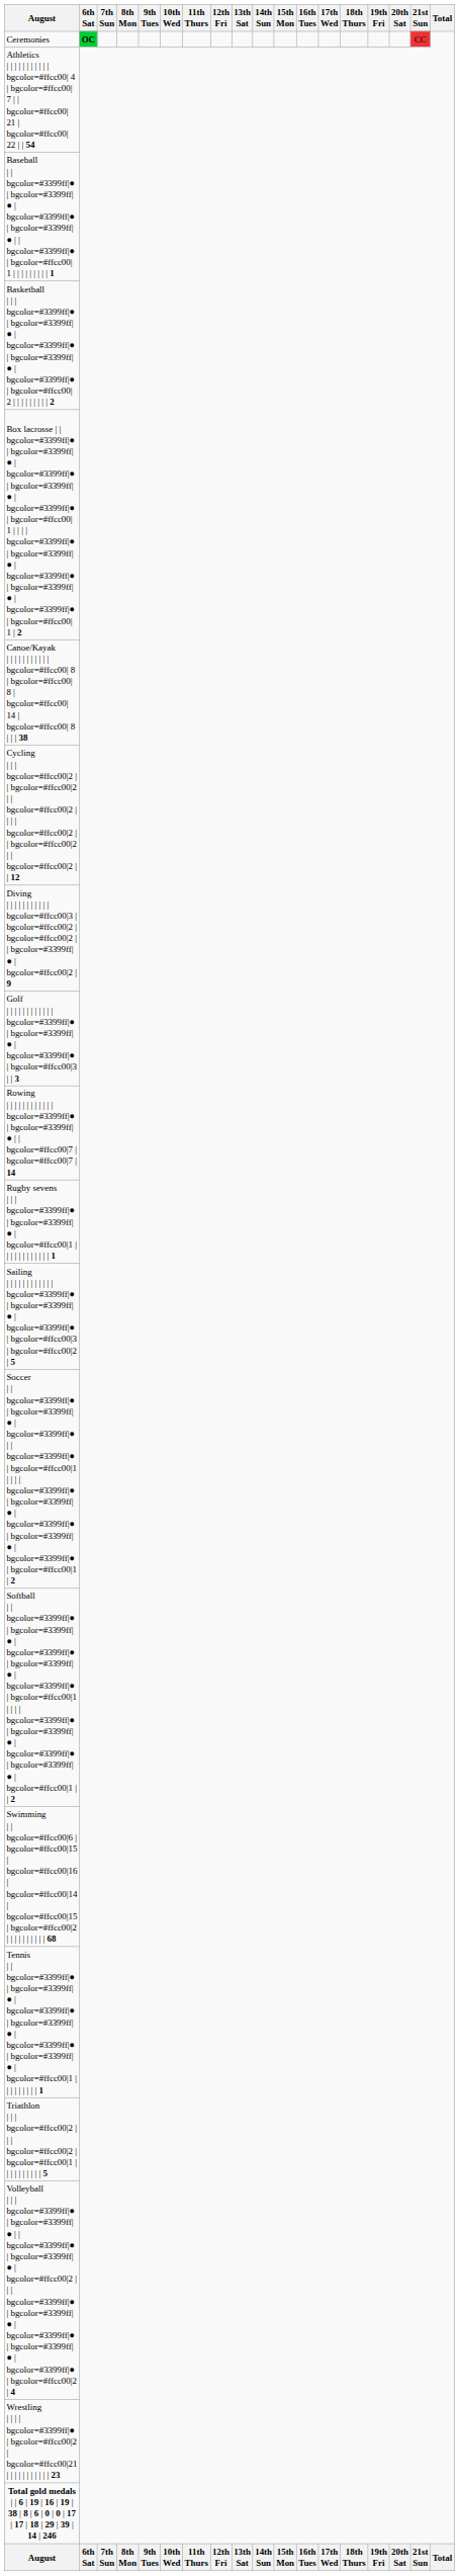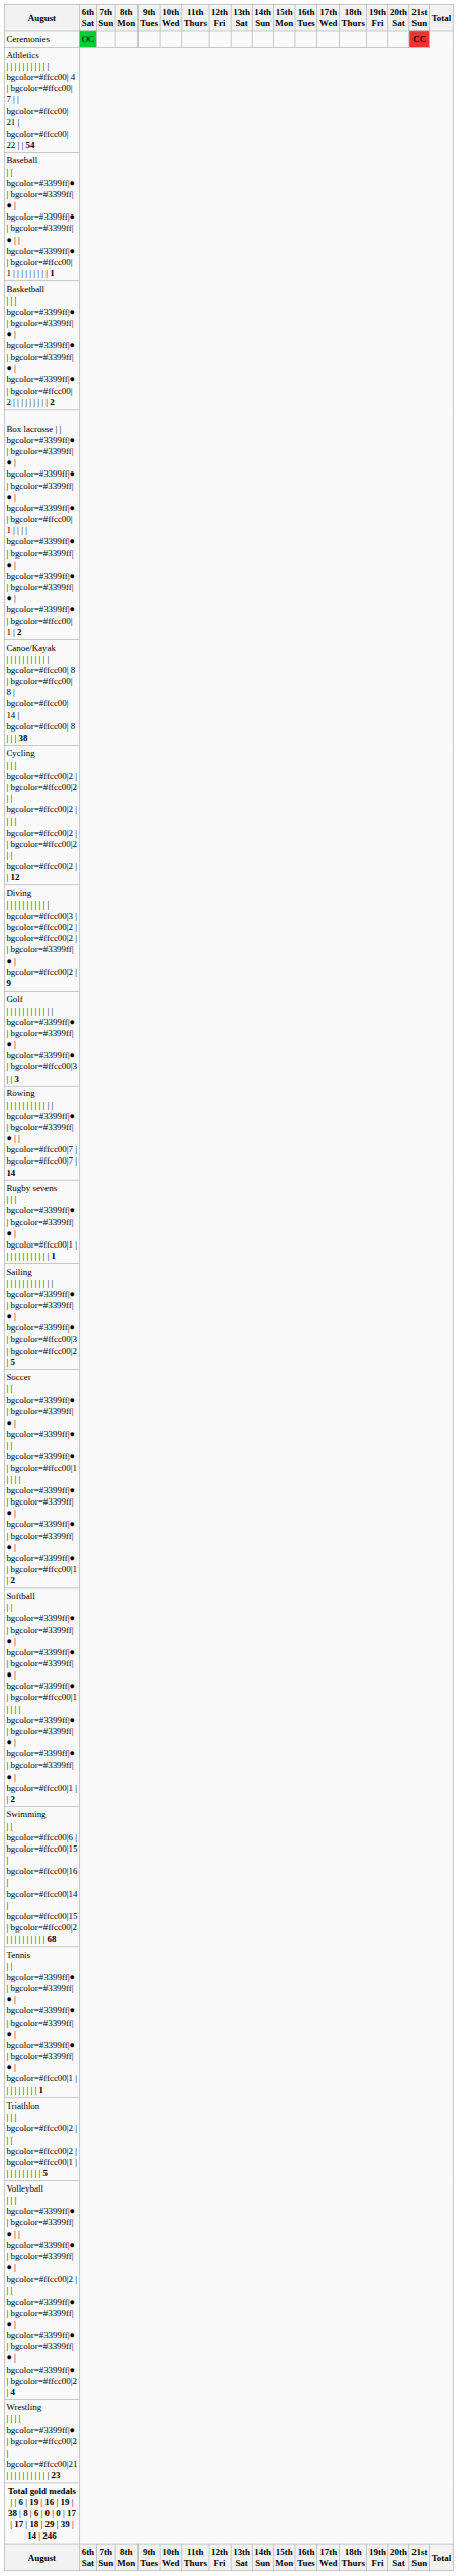Ceremonies | 6th Sat: bold -> normal
Ceremonies | 21st Sun: normal -> bold
